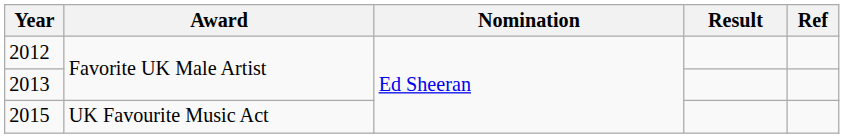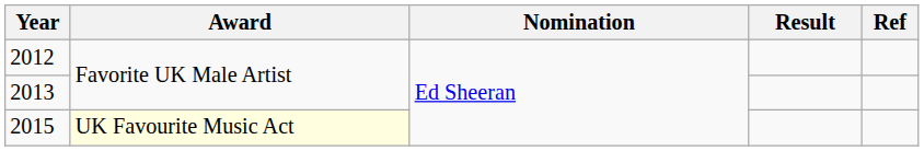2015 | Award: no background -> lightyellow background
